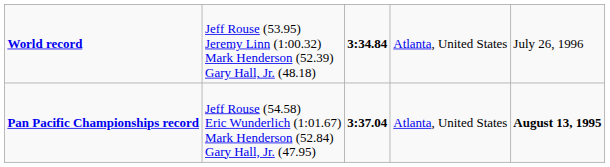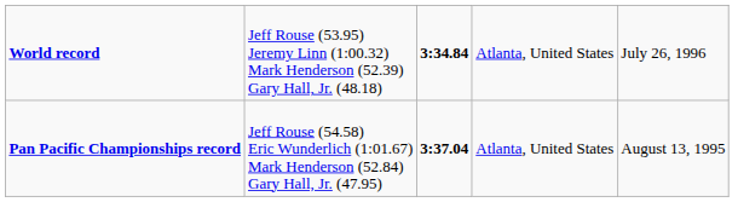Pan Pacific Championships record | column 5: bold -> normal
